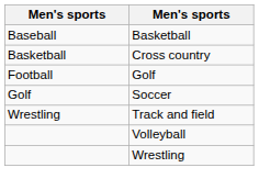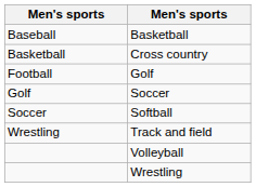+ row: Soccer | Softball
